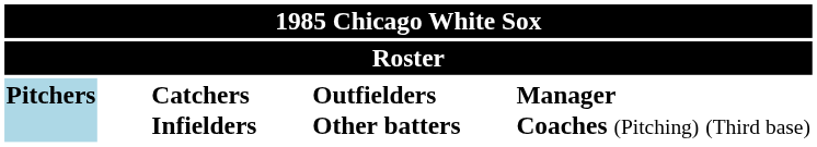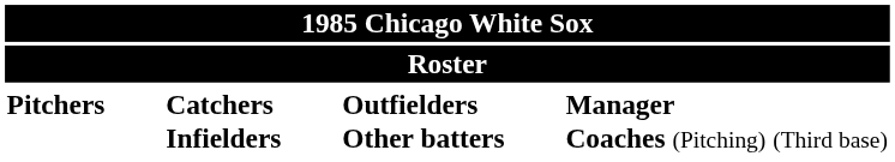Pitchers | column 1: lightblue background -> no background
